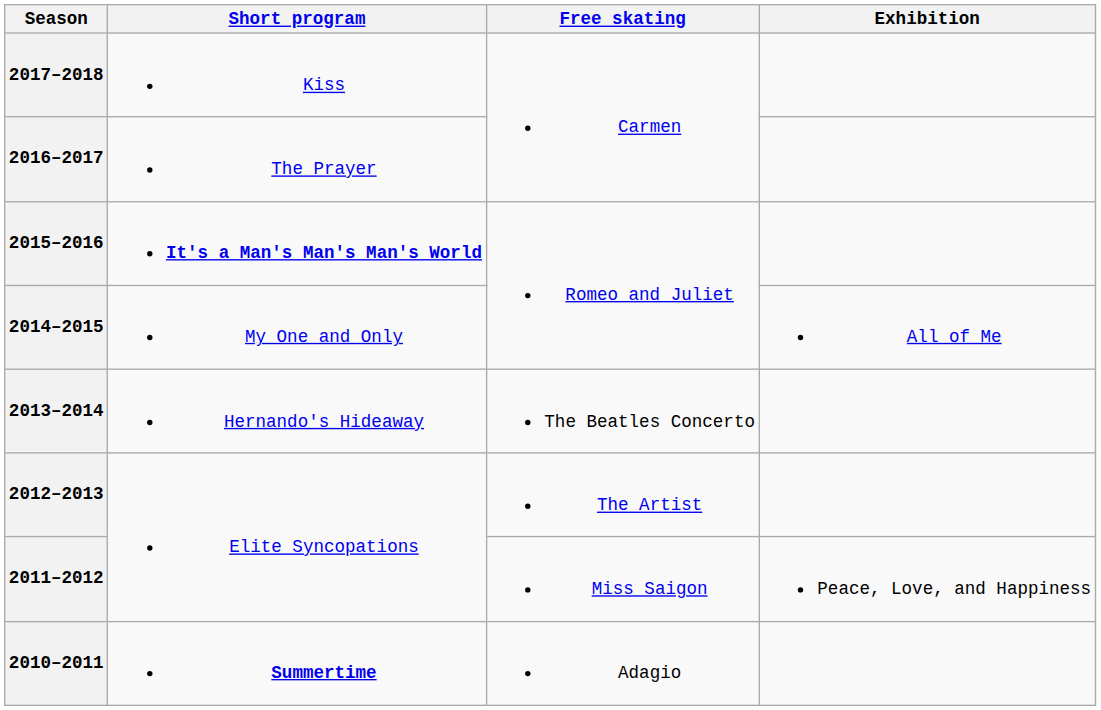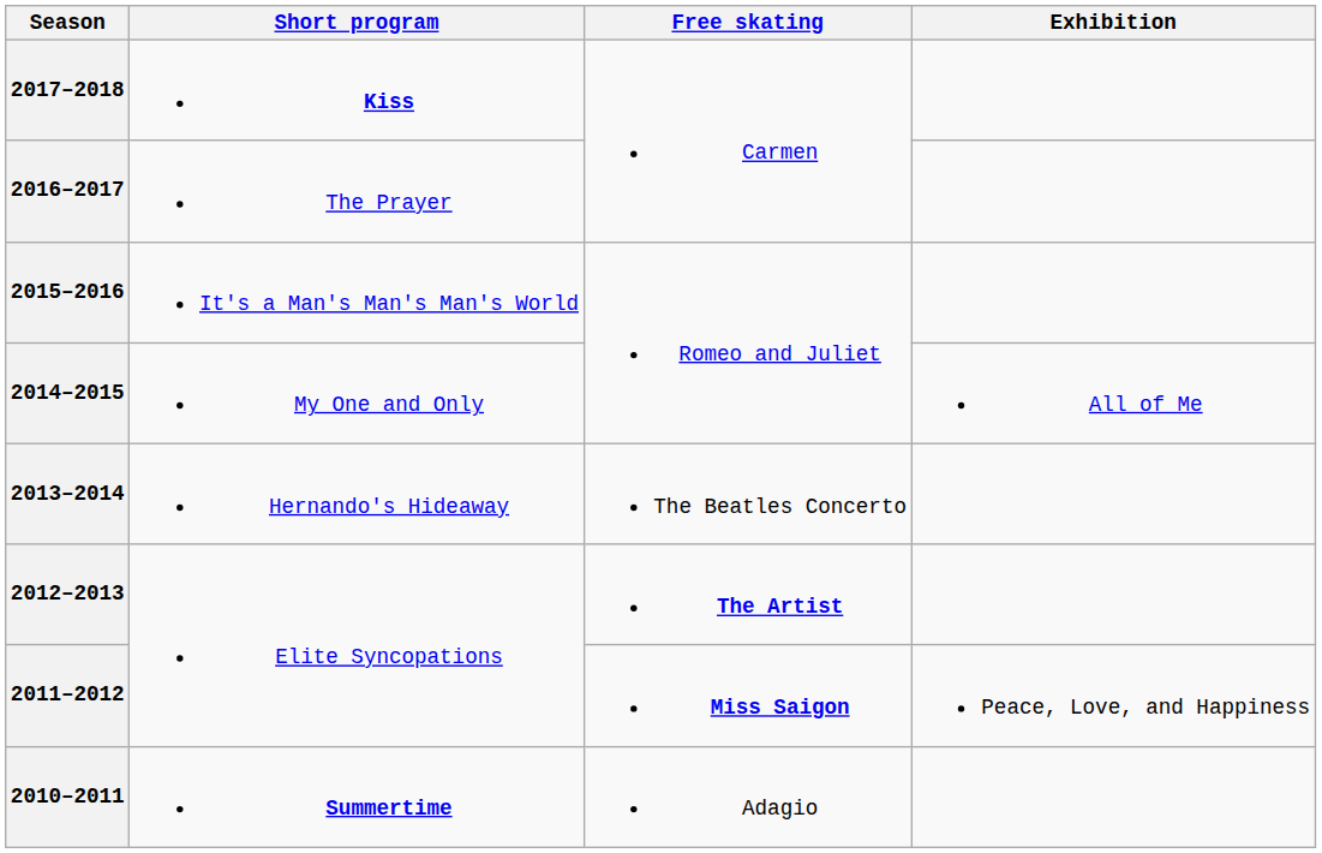2017–2018 | Short program: normal -> bold
2015–2016 | Short program: bold -> normal
2012–2013 | Free skating: normal -> bold
2011–2012 | Free skating: normal -> bold
